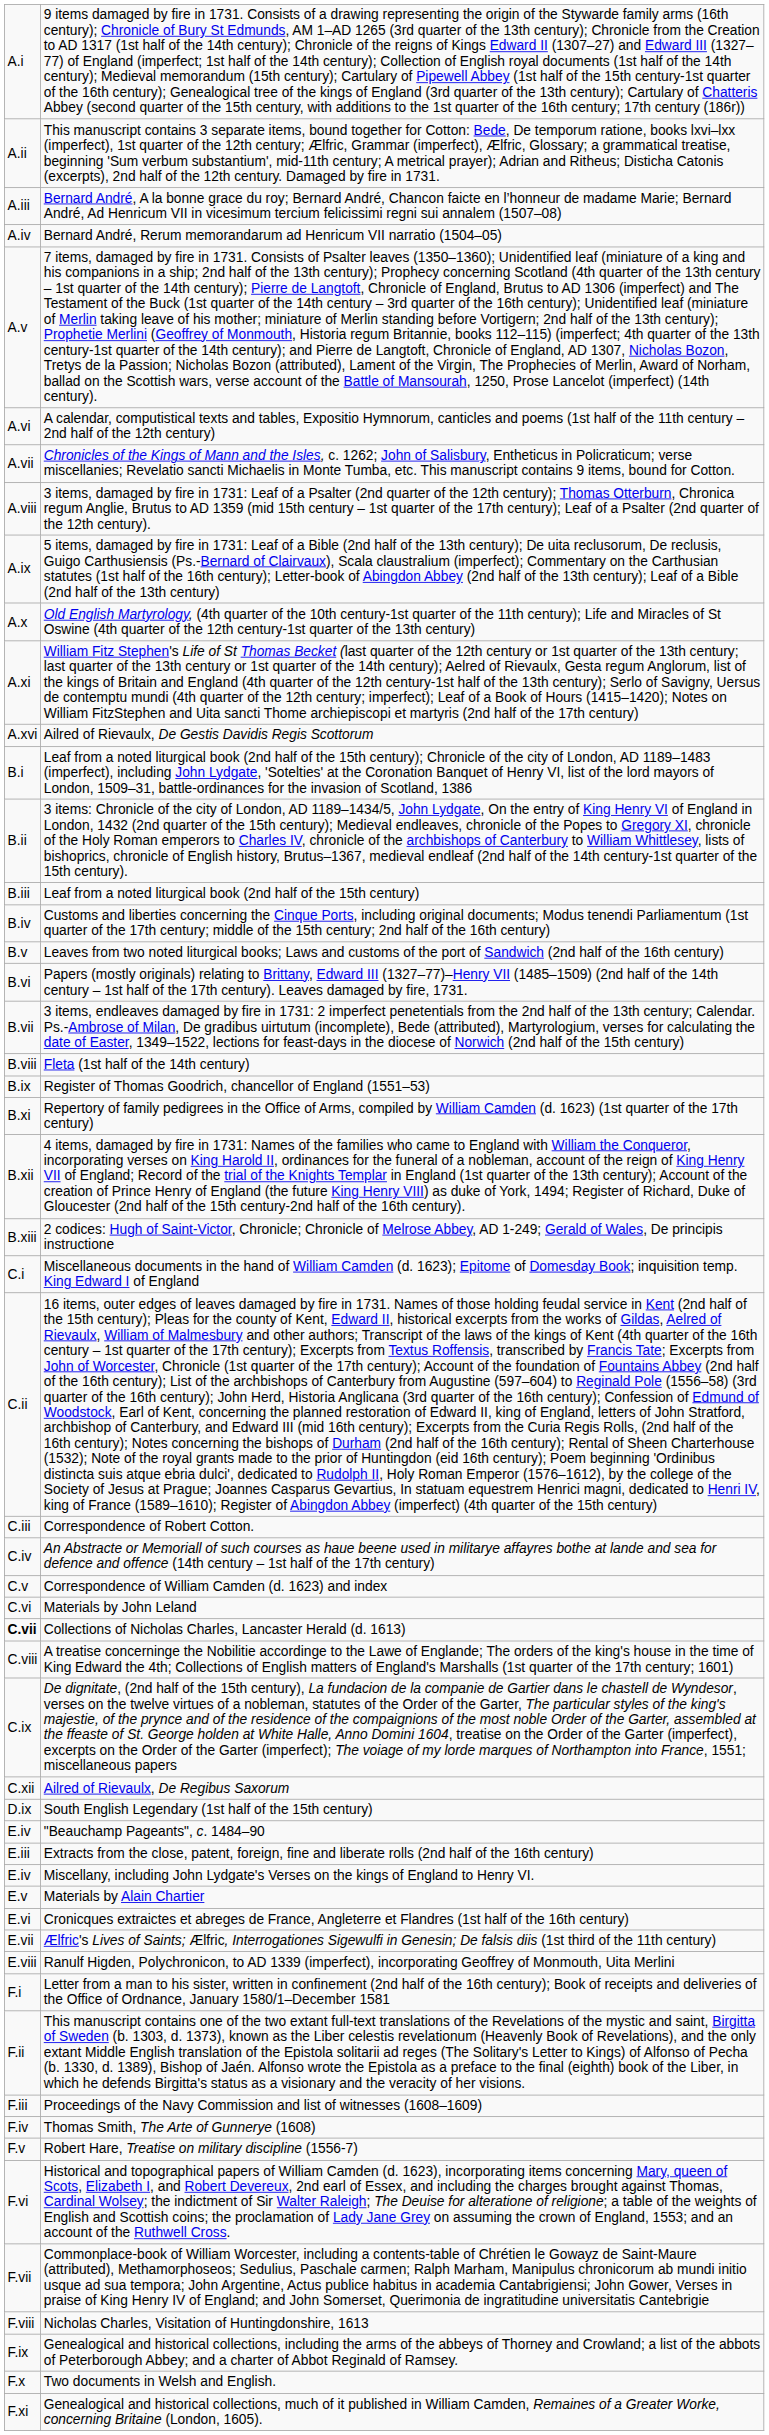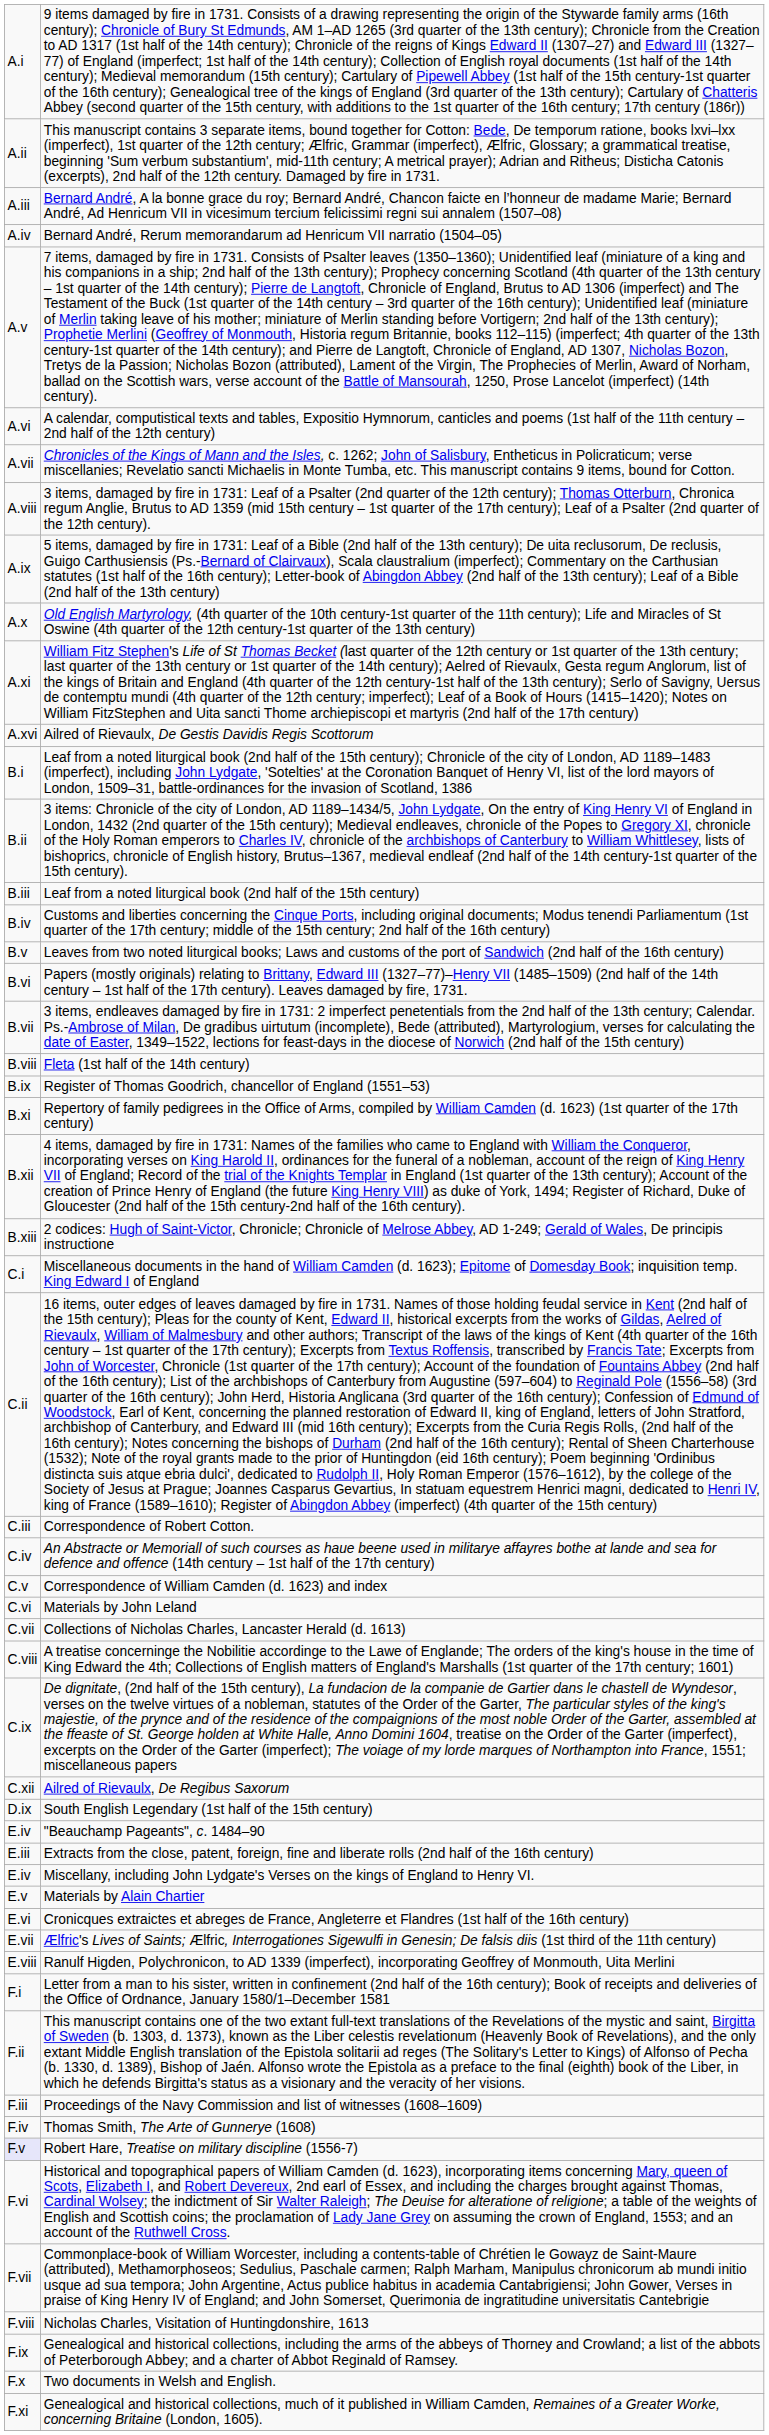Collections of Nicholas Charles, Lancaster Herald (d. 1613) | column 1: bold -> normal
Robert Hare, Treatise on military discipline (1556-7) | column 1: no background -> lavender background
